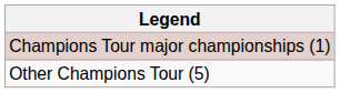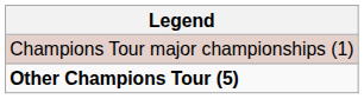row 3 | column 1: normal -> bold
